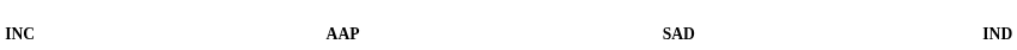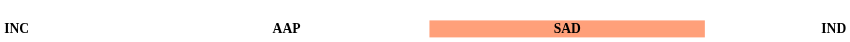INC | column 3: no background -> lightsalmon background
